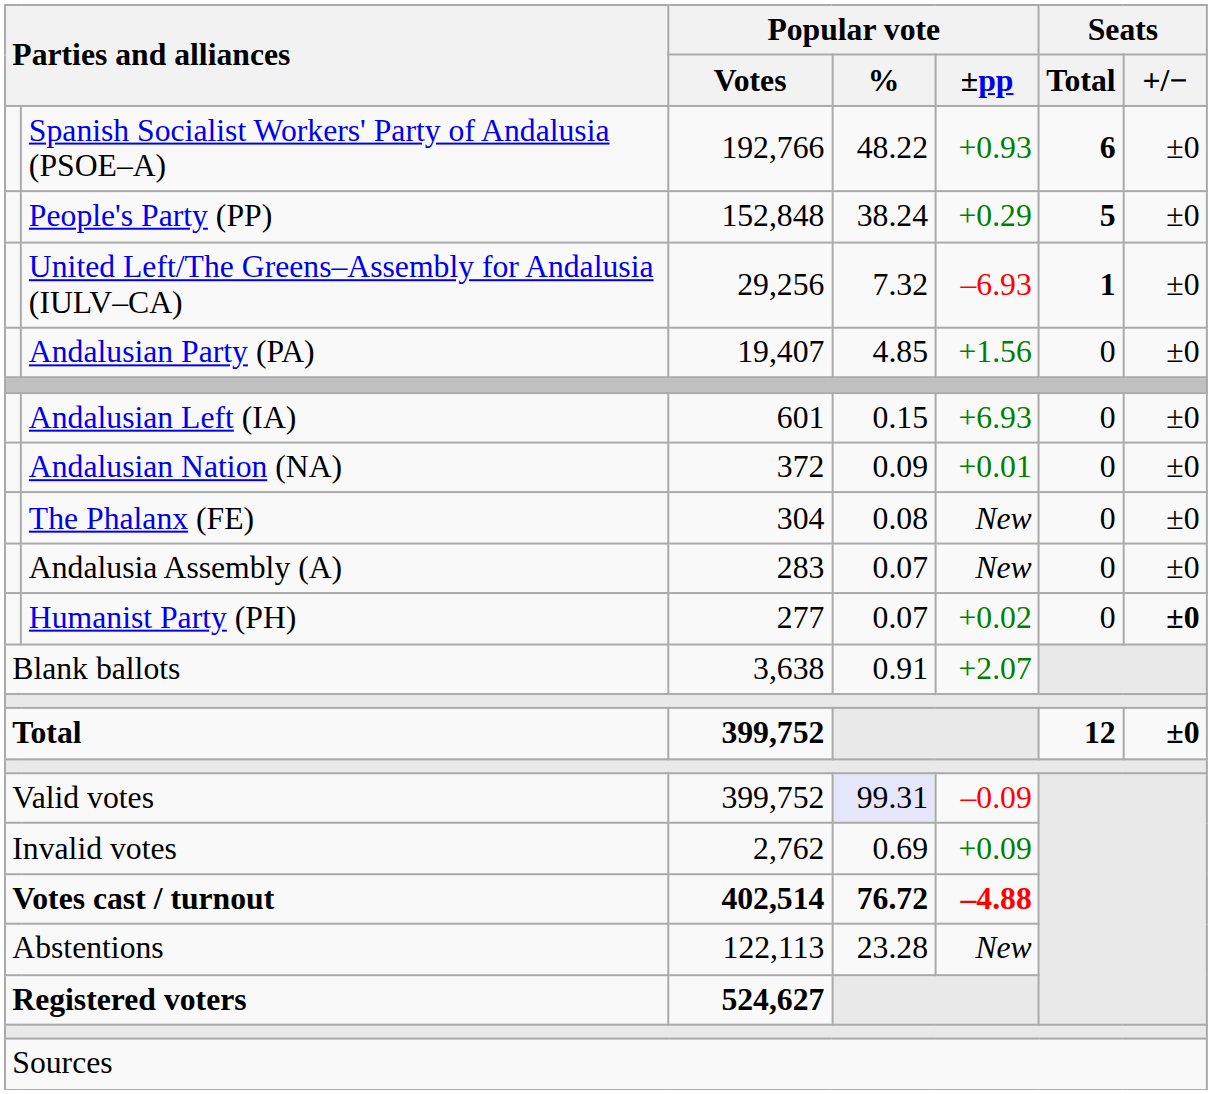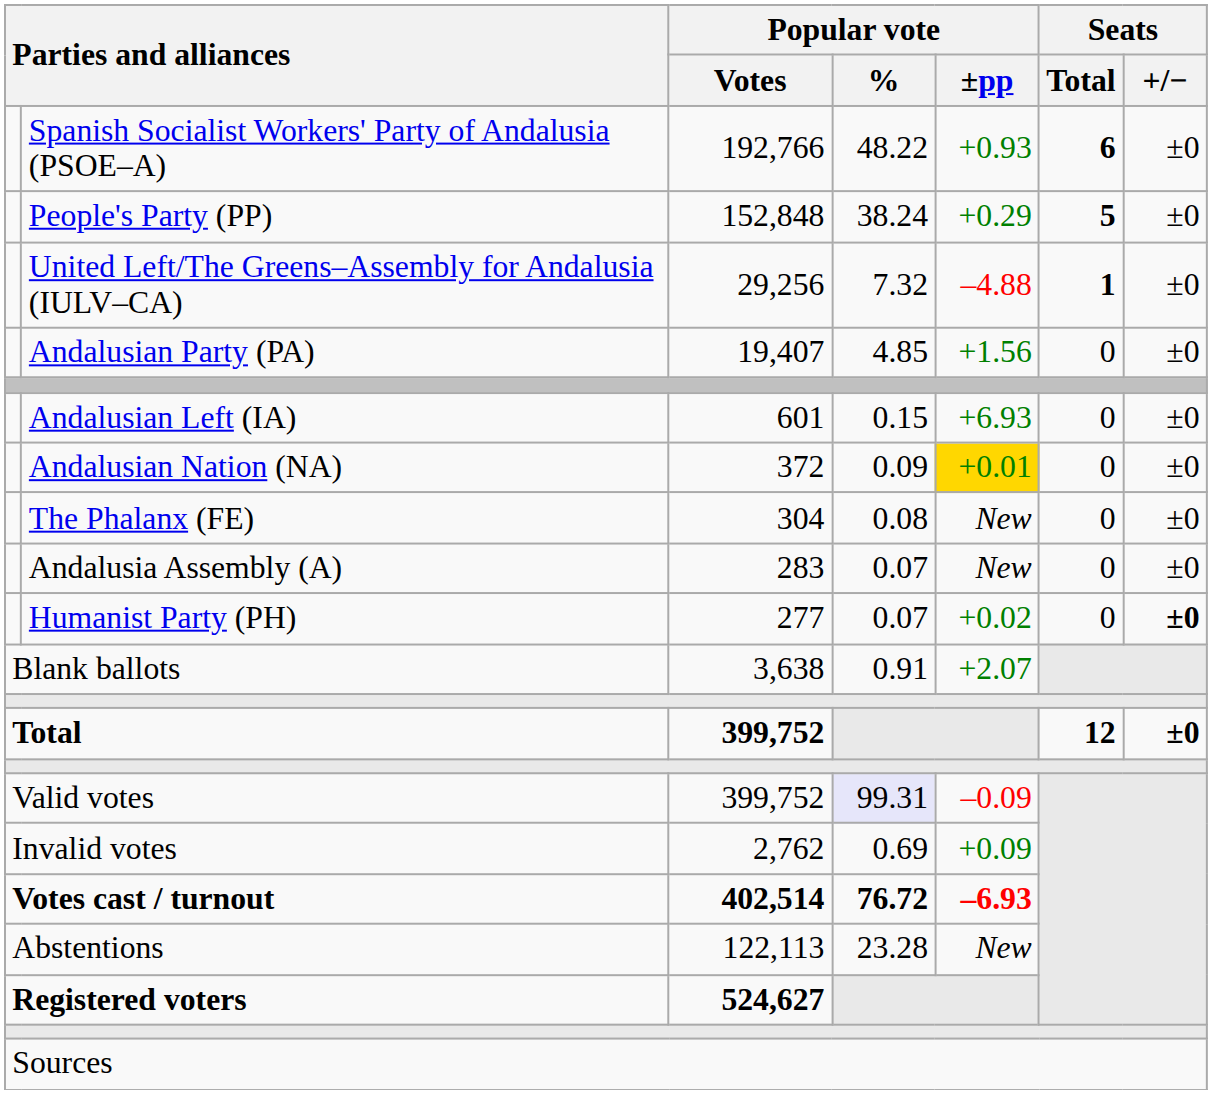United Left/The Greens–Assembly for Andalusia (IULV–CA) | Popular vote / ±pp: –6.93 -> –4.88
Andalusian Nation (NA) | Popular vote / ±pp: no background -> gold background
Votes cast / turnout | Popular vote / ±pp: –4.88 -> –6.93
